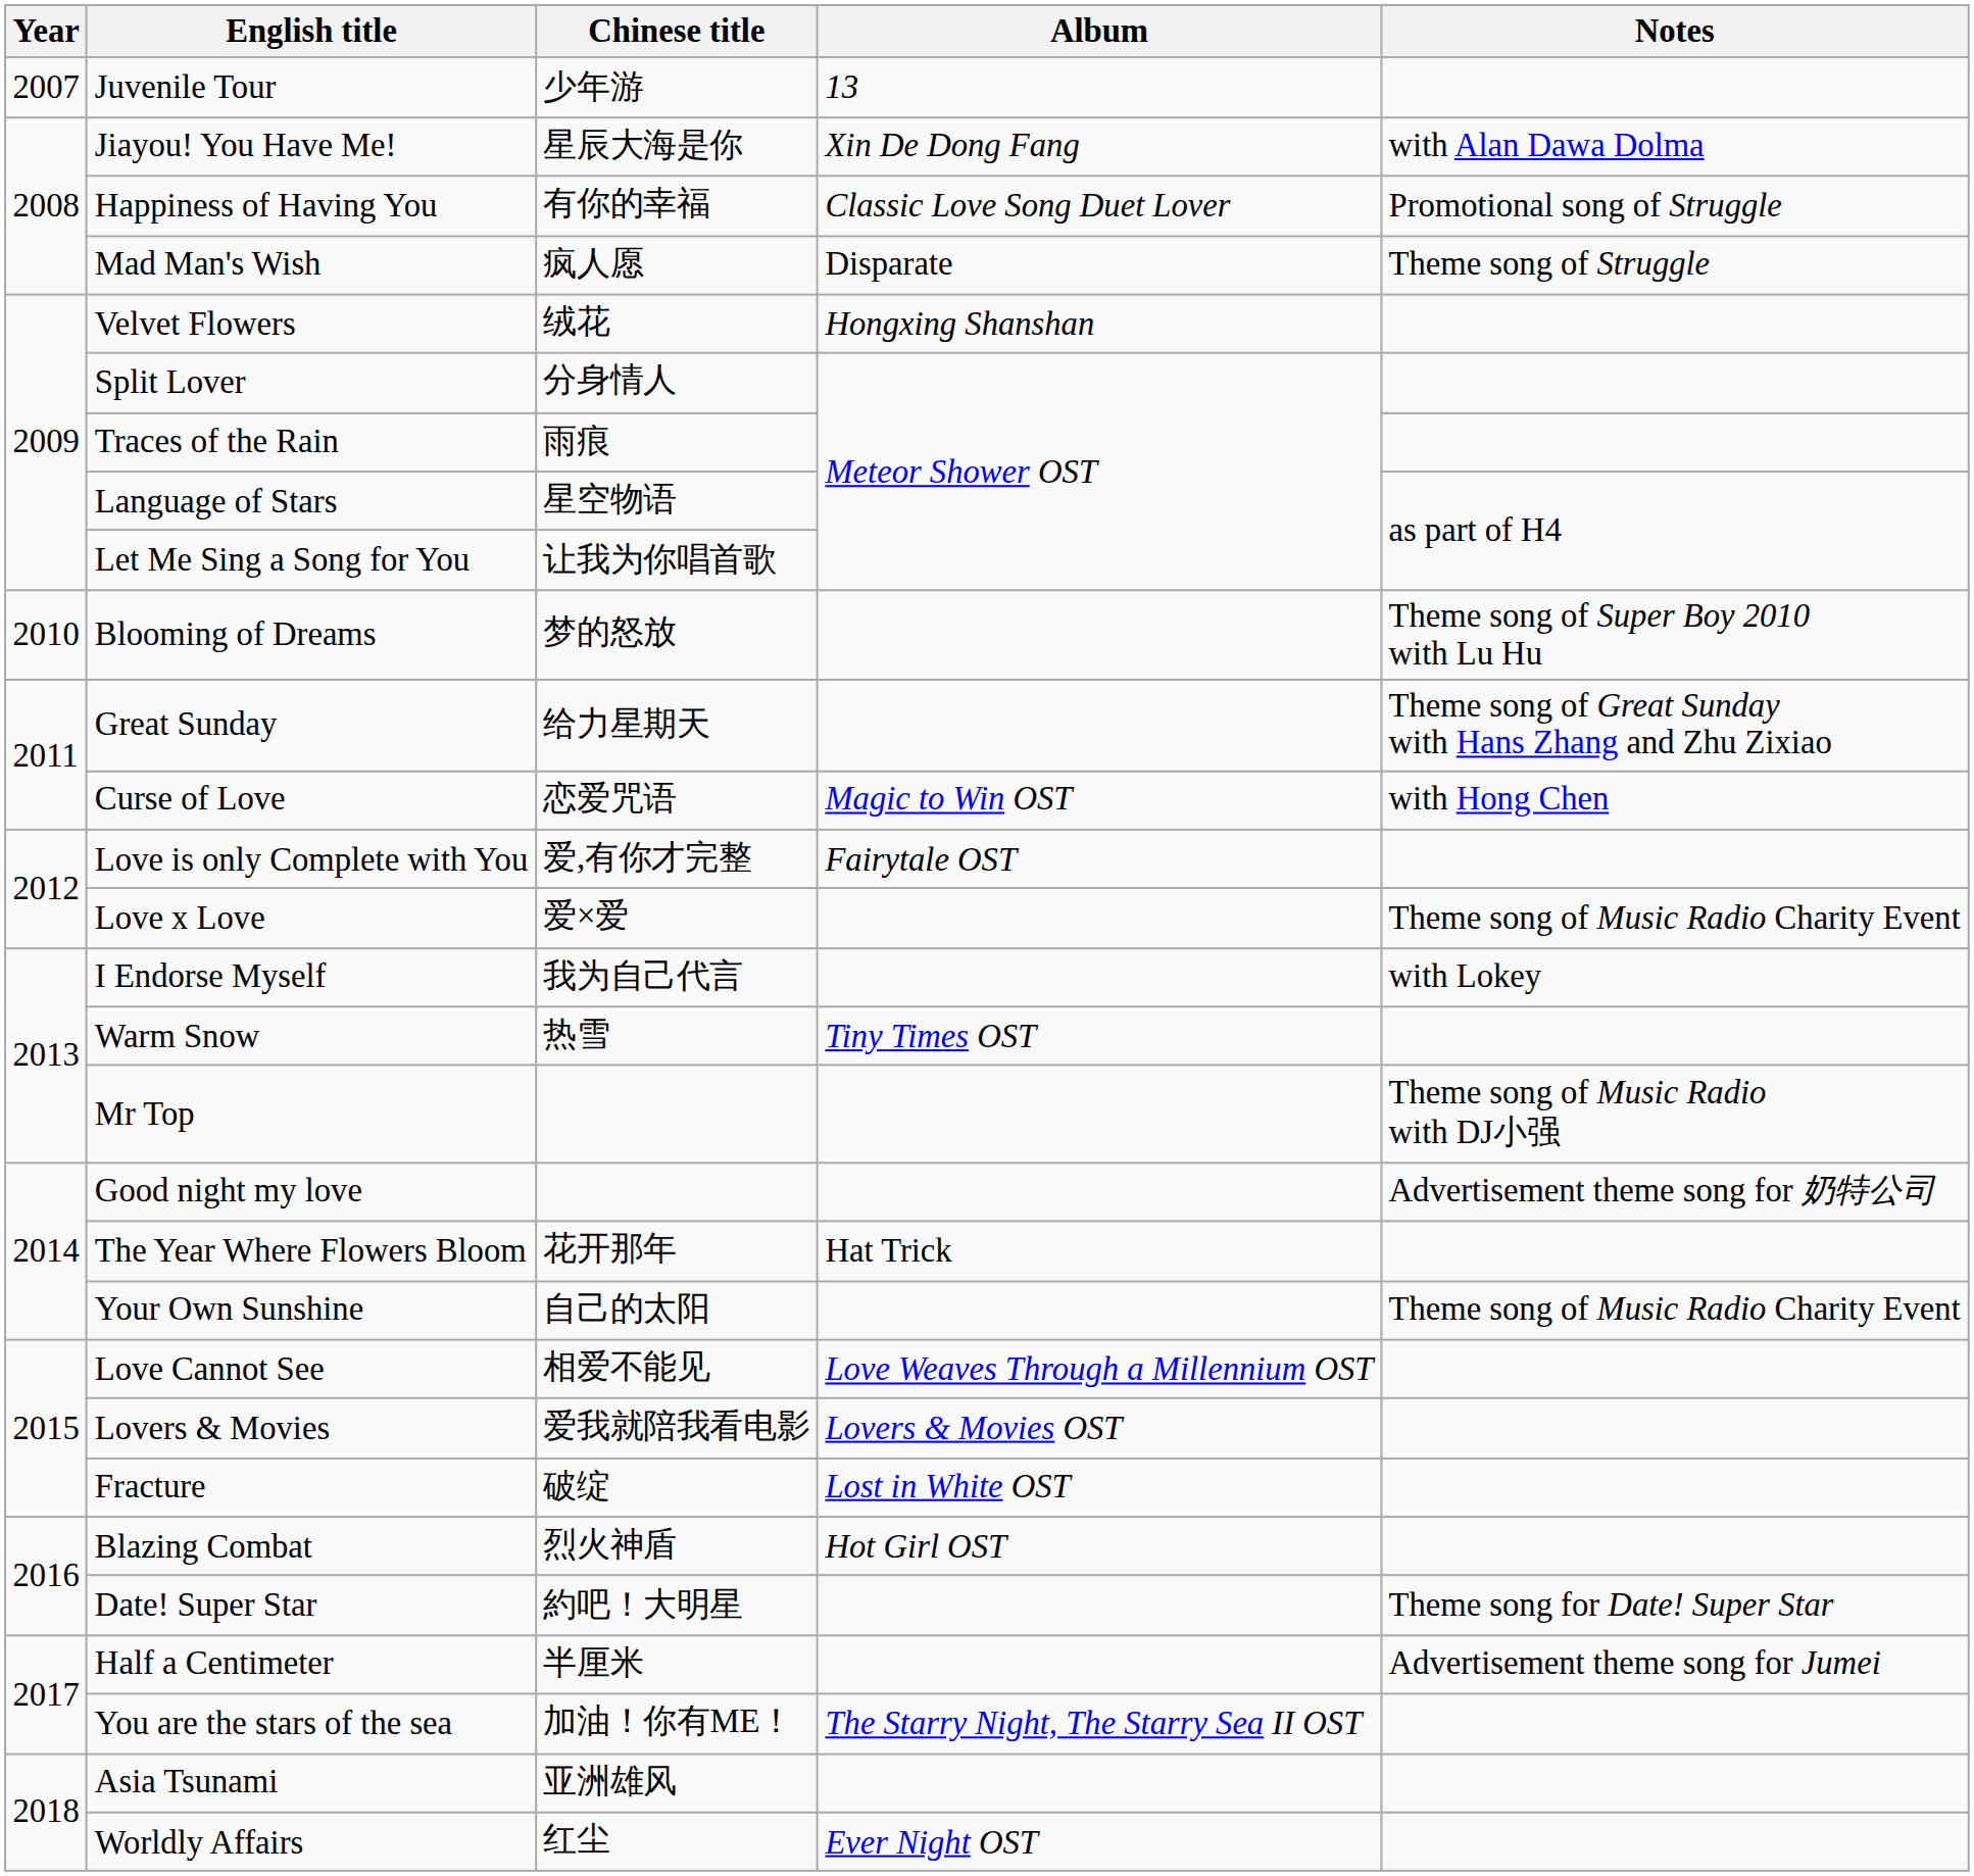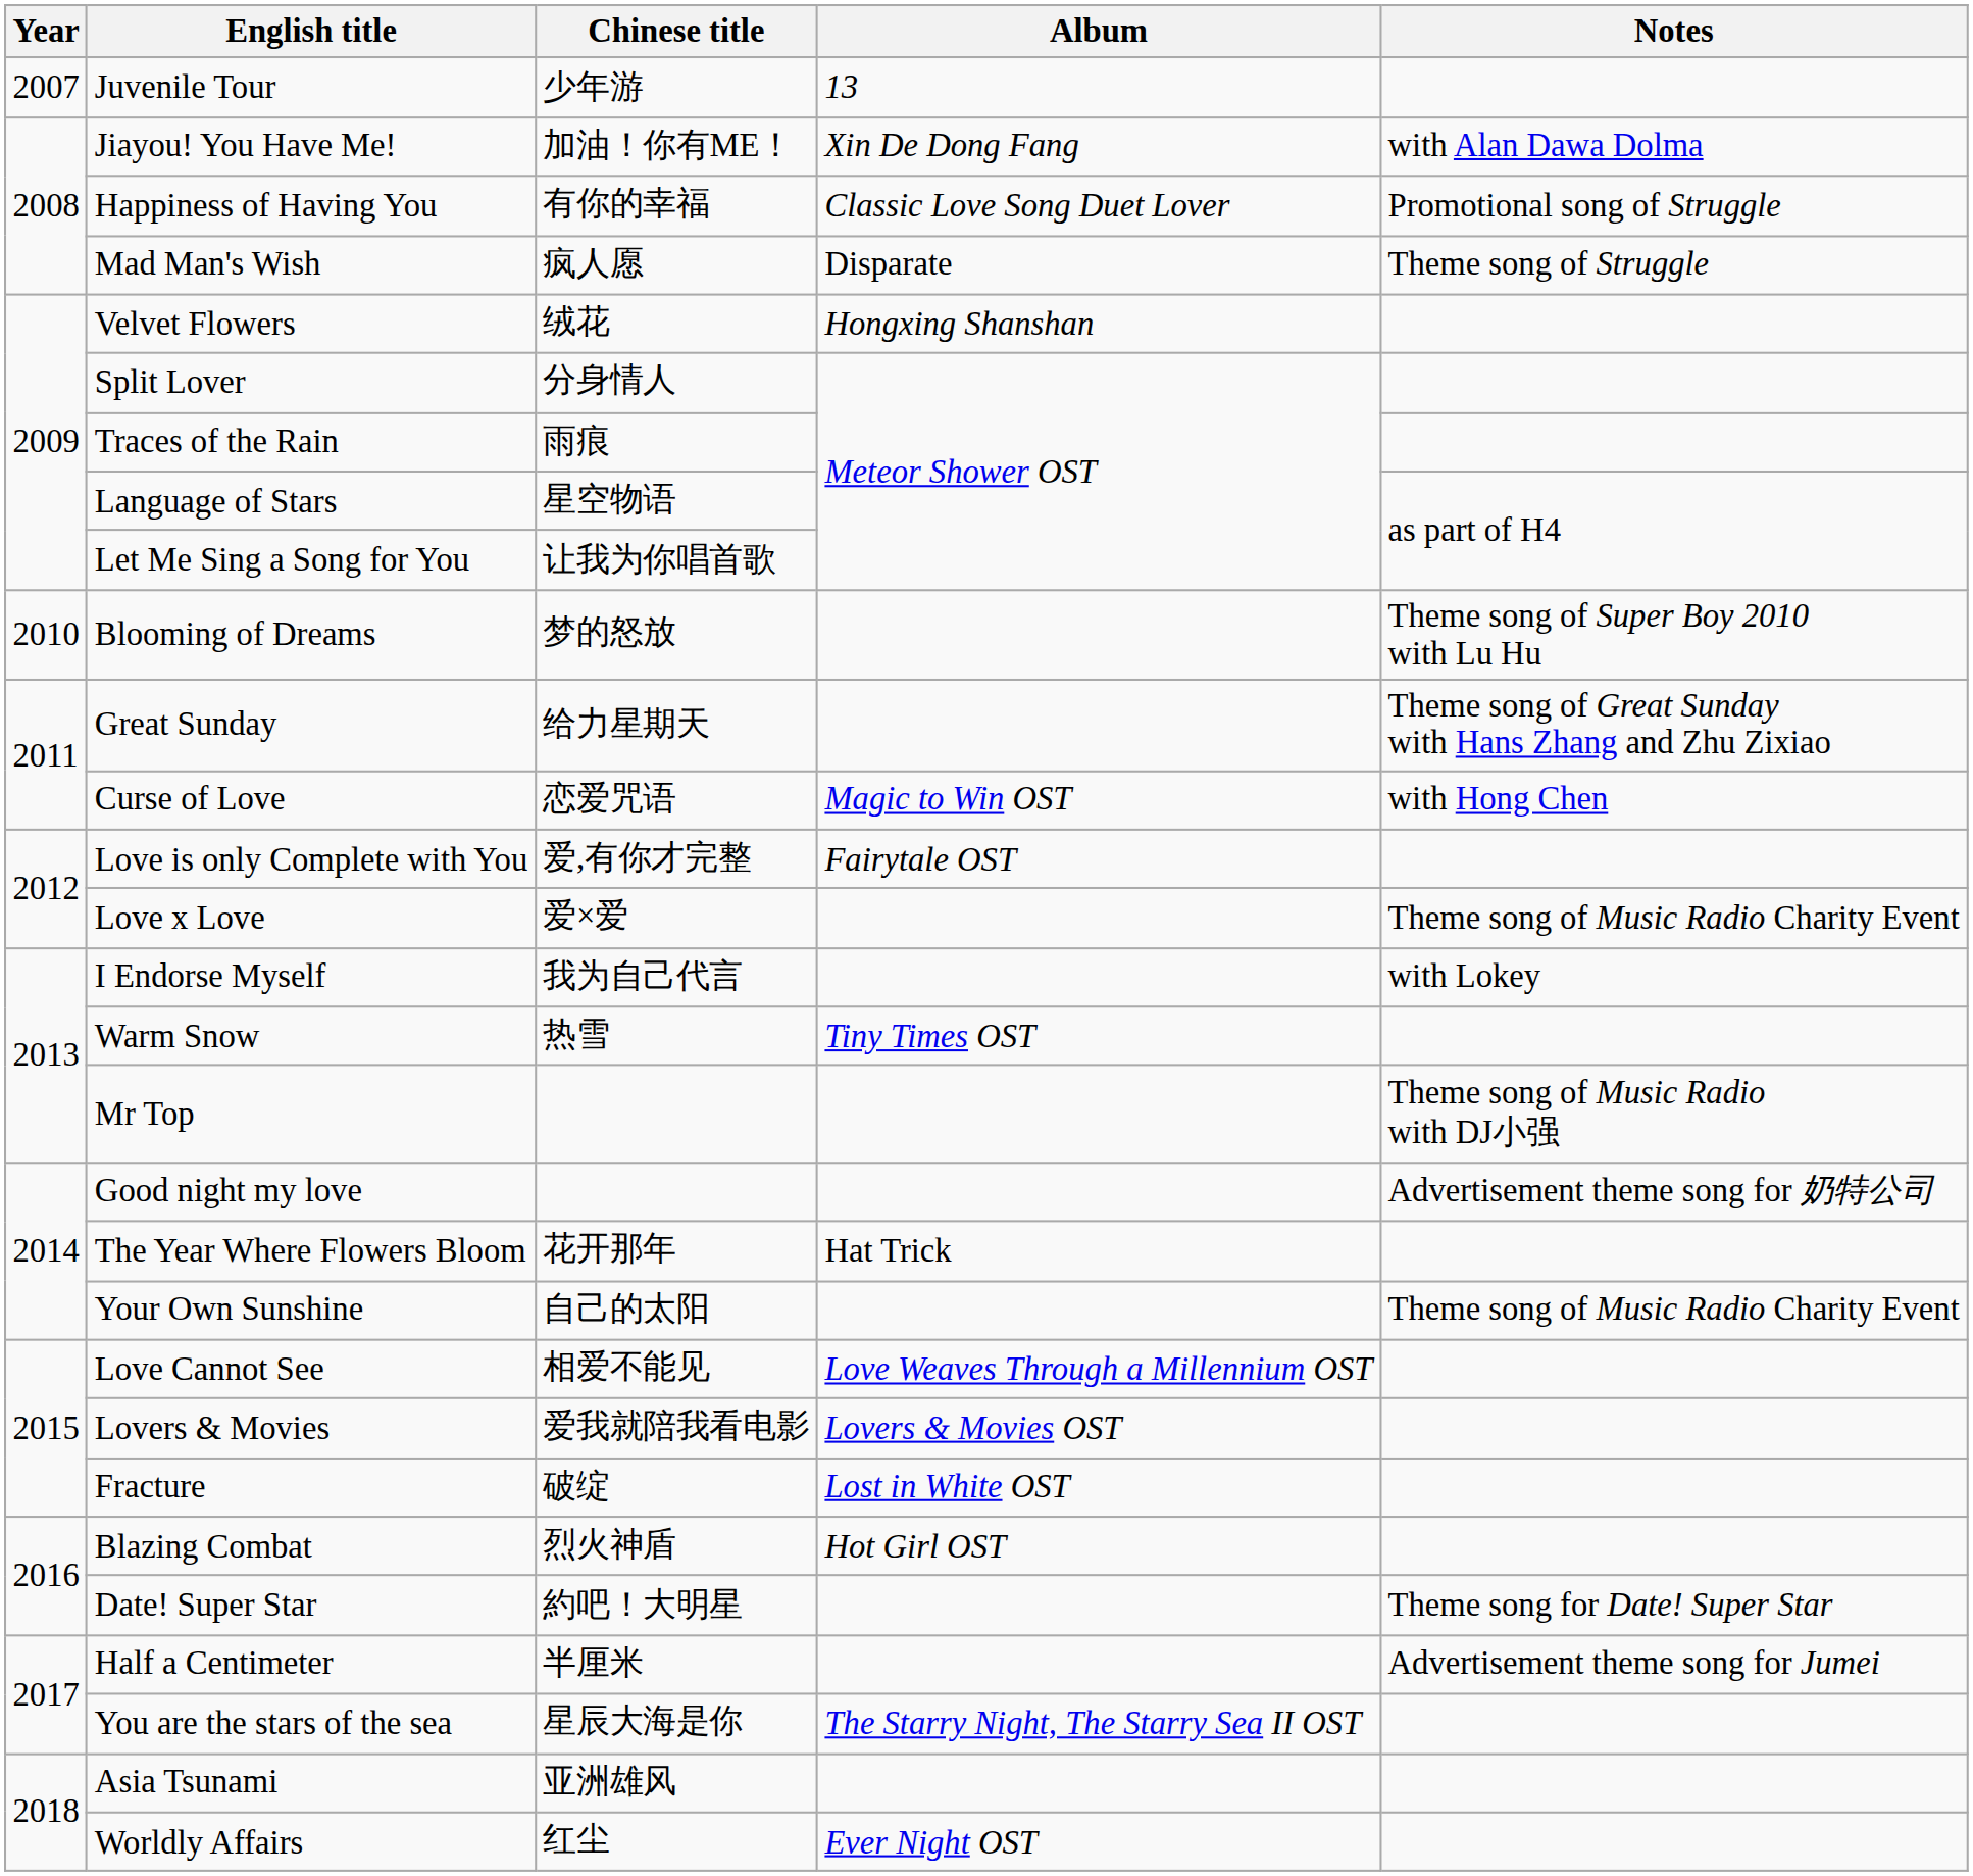Jiayou! You Have Me! | Chinese title: 星辰大海是你 -> 加油！你有ME！
You are the stars of the sea | Chinese title: 加油！你有ME！ -> 星辰大海是你
